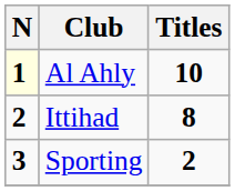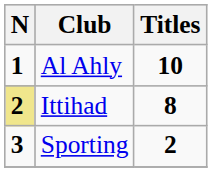Al Ahly | N: lightyellow background -> no background
Ittihad | N: no background -> khaki background
